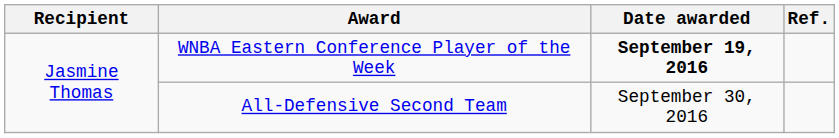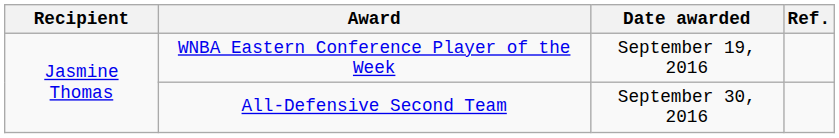WNBA Eastern Conference Player of the Week | Date awarded: bold -> normal
